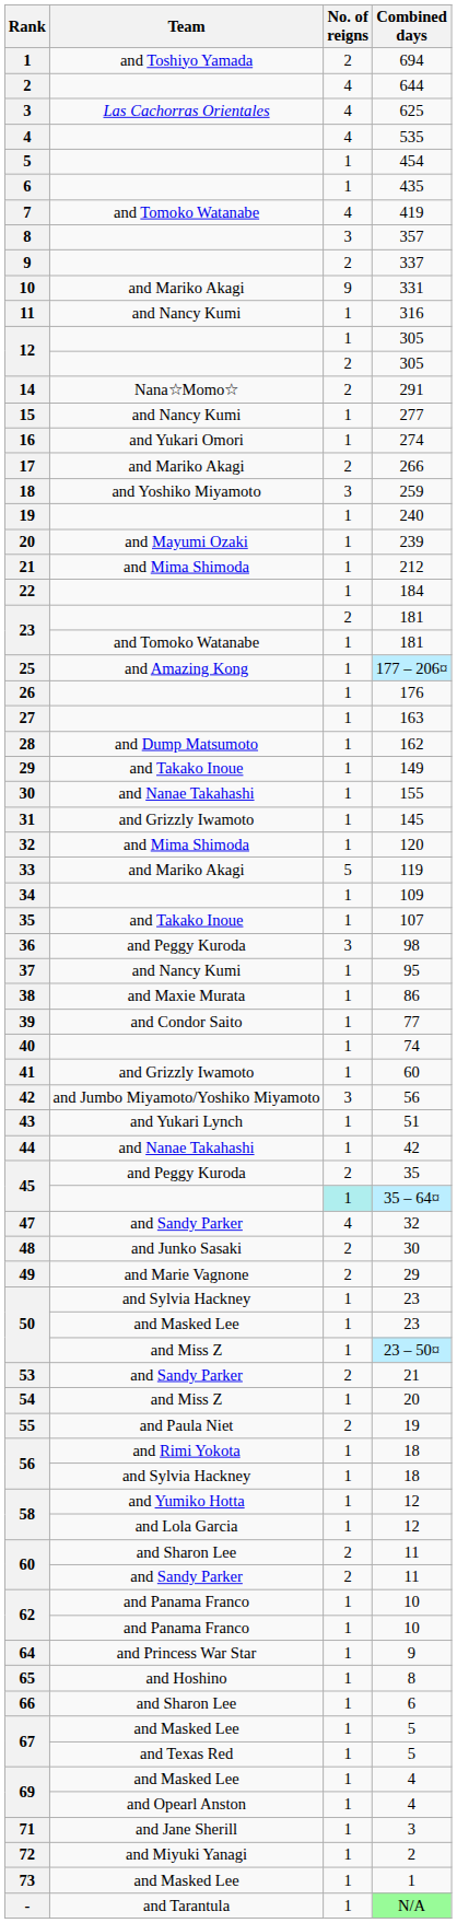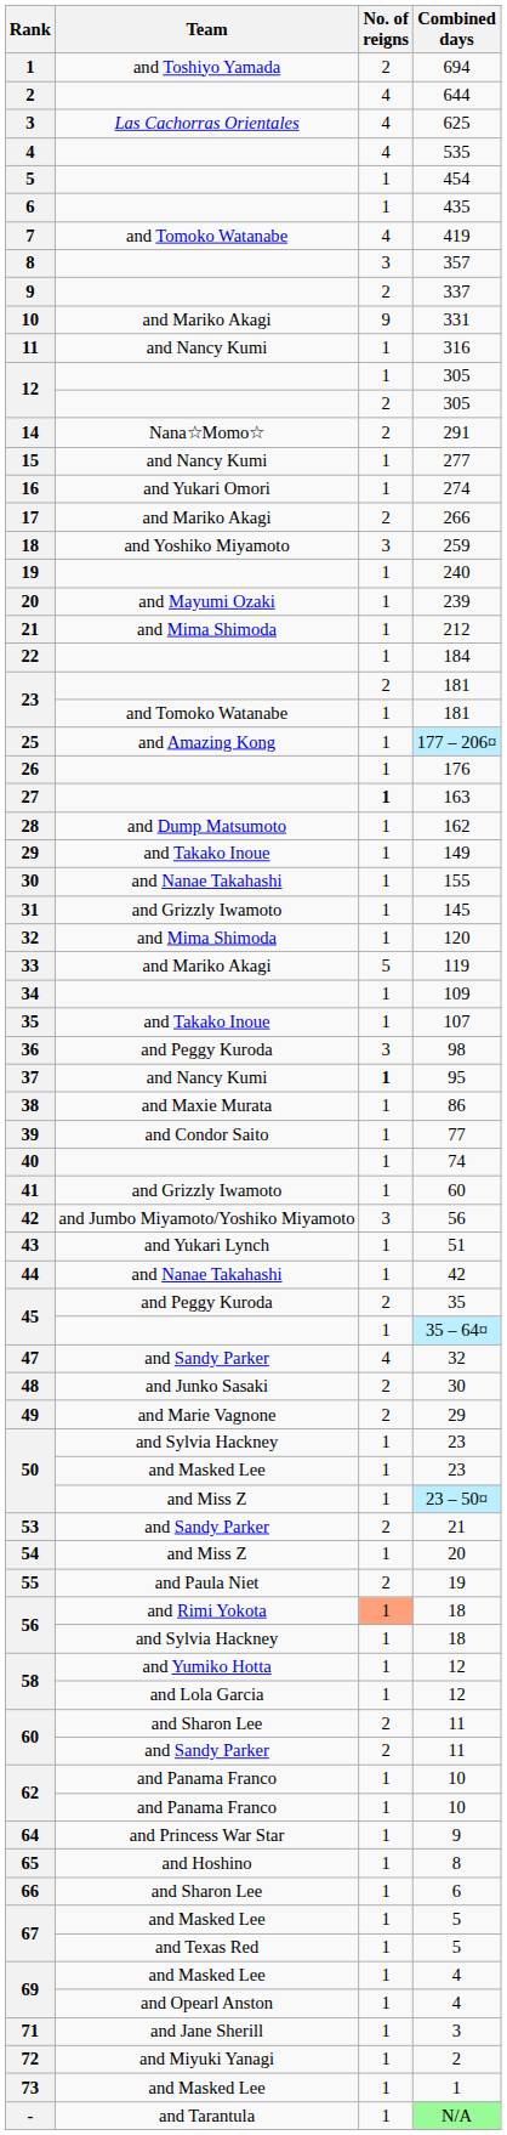163 | No. of reigns: normal -> bold
95 | No. of reigns: normal -> bold
35 – 64¤ | No. of reigns: paleturquoise background -> no background
and Rimi Yokota / 18 | No. of reigns: no background -> lightsalmon background
